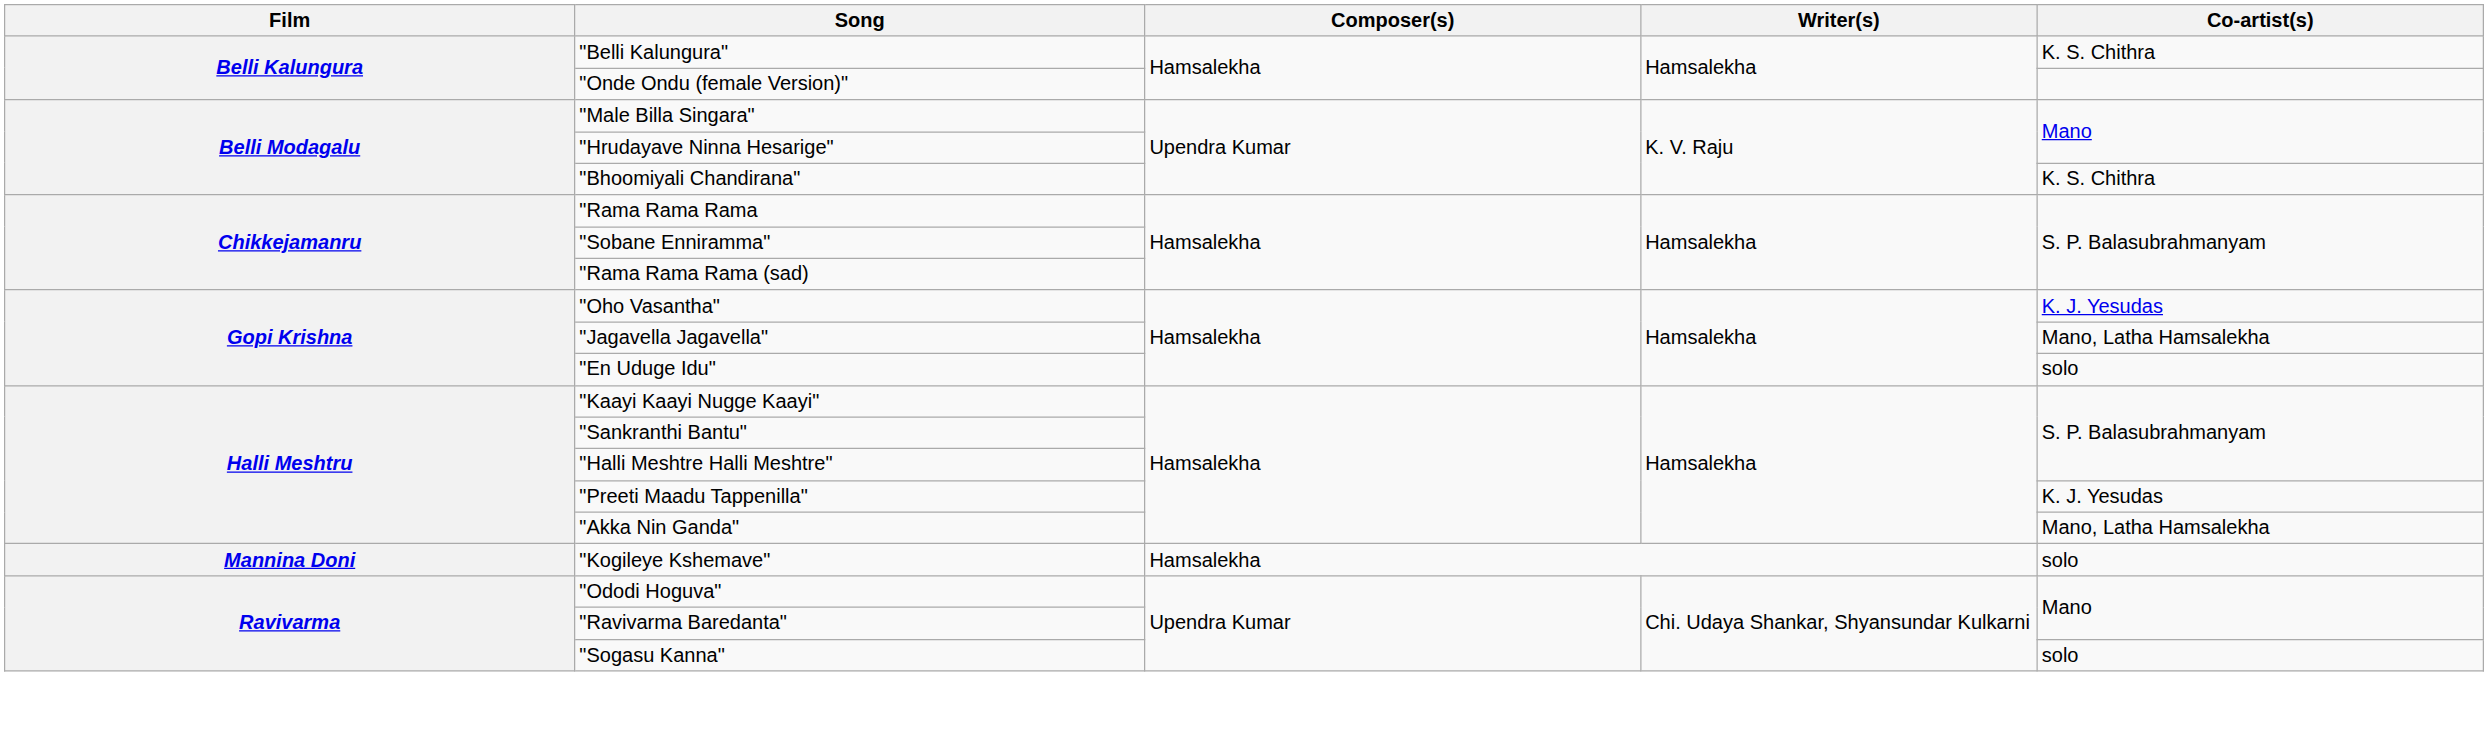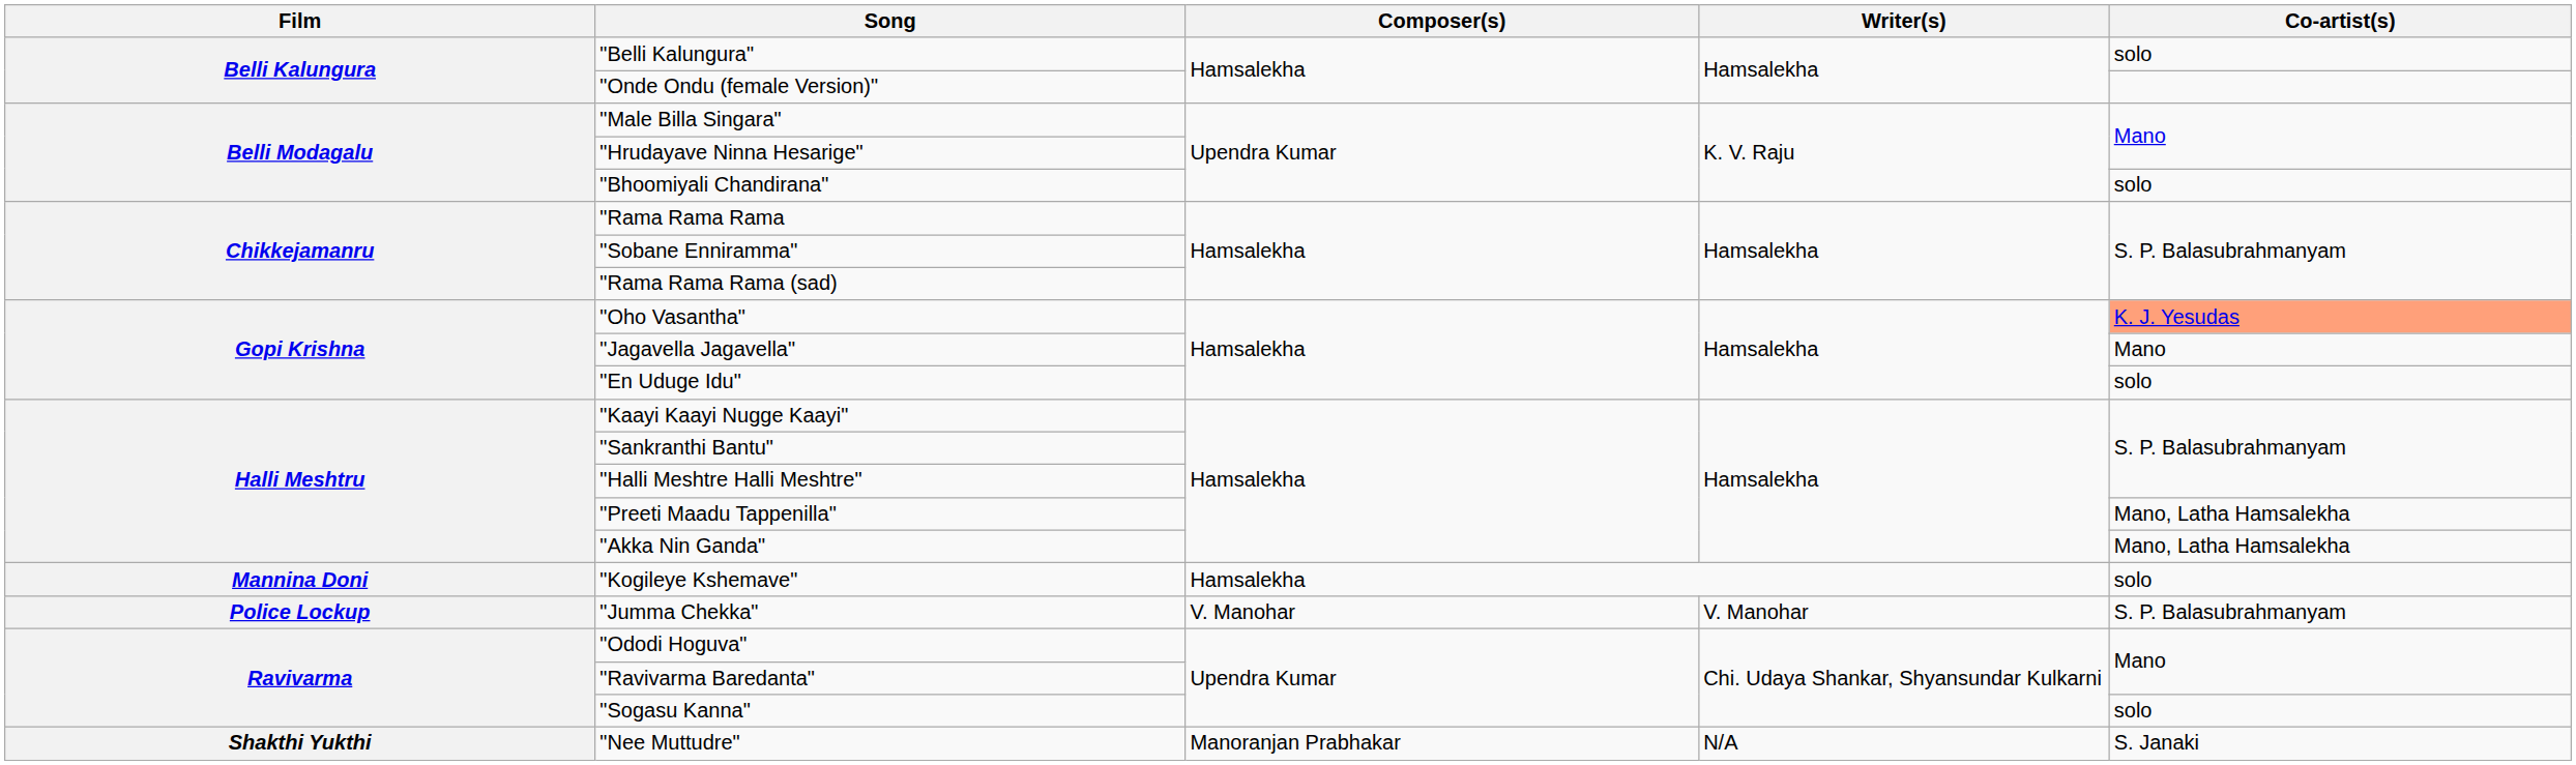"Belli Kalungura" | Co-artist(s): K. S. Chithra -> solo
"Bhoomiyali Chandirana" | Co-artist(s): K. S. Chithra -> solo
"Oho Vasantha" | Co-artist(s): no background -> lightsalmon background
"Jagavella Jagavella" | Co-artist(s): Mano, Latha Hamsalekha -> Mano
"Preeti Maadu Tappenilla" | Co-artist(s): K. J. Yesudas -> Mano, Latha Hamsalekha
+ row: Police Lockup | "Jumma Chekka" | V. Manohar | V. Manohar | S. P. Balasubrahmanyam
+ row: Shakthi Yukthi | "Nee Muttudre" | Manoranjan Prabhakar | N/A | S. Janaki
